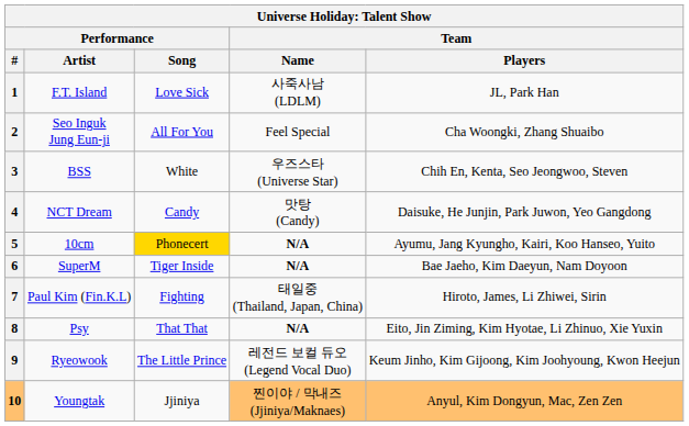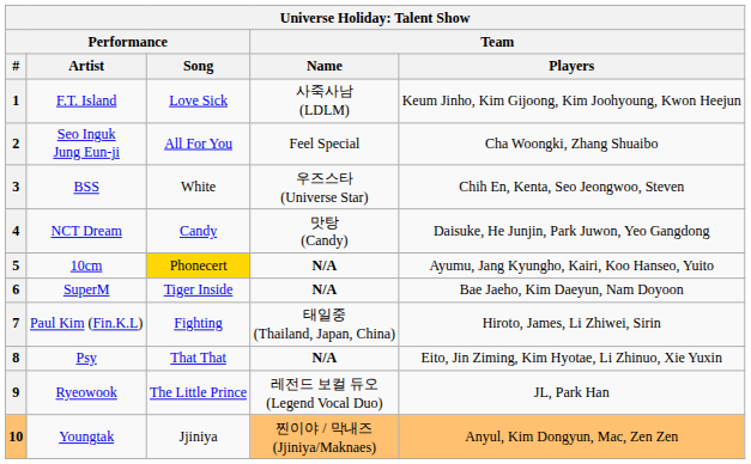1 | Team / Players: JL, Park Han -> Keum Jinho, Kim Gijoong, Kim Joohyoung, Kwon Heejun
9 | Team / Players: Keum Jinho, Kim Gijoong, Kim Joohyoung, Kwon Heejun -> JL, Park Han
